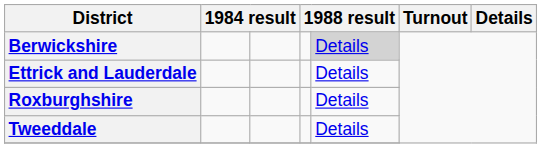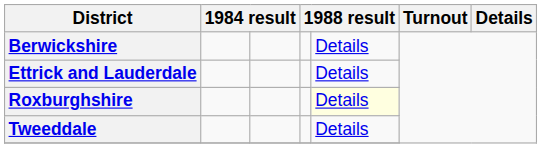Berwickshire | column 5: lightgrey background -> no background
Roxburghshire | column 5: no background -> lightyellow background
